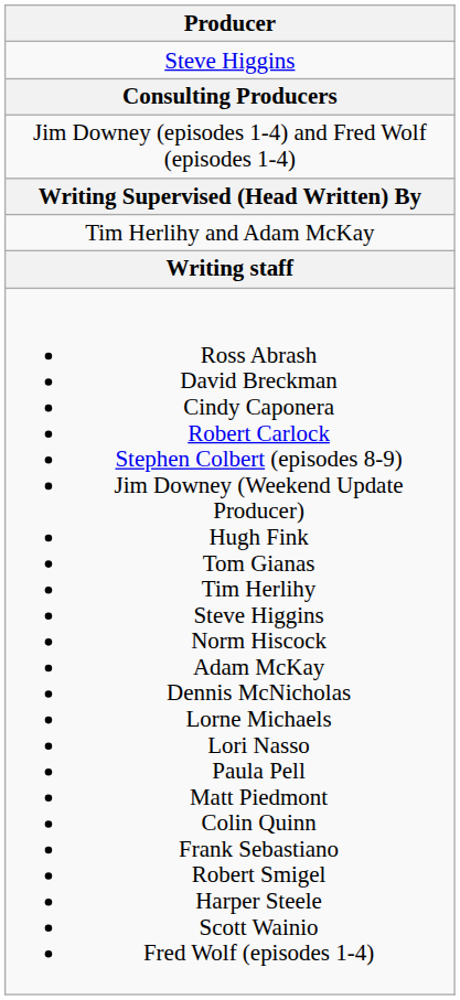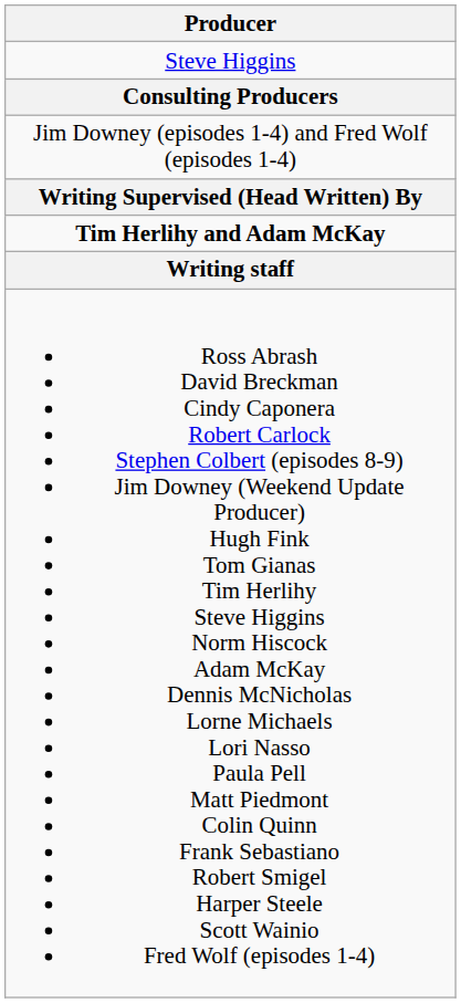row 6 | column 1: normal -> bold
